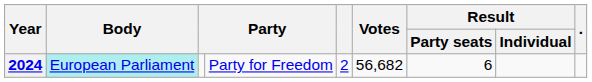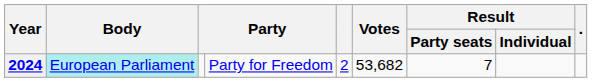2024 | Votes: 56,682 -> 53,682
2024 | Result / Party seats: 6 -> 7
